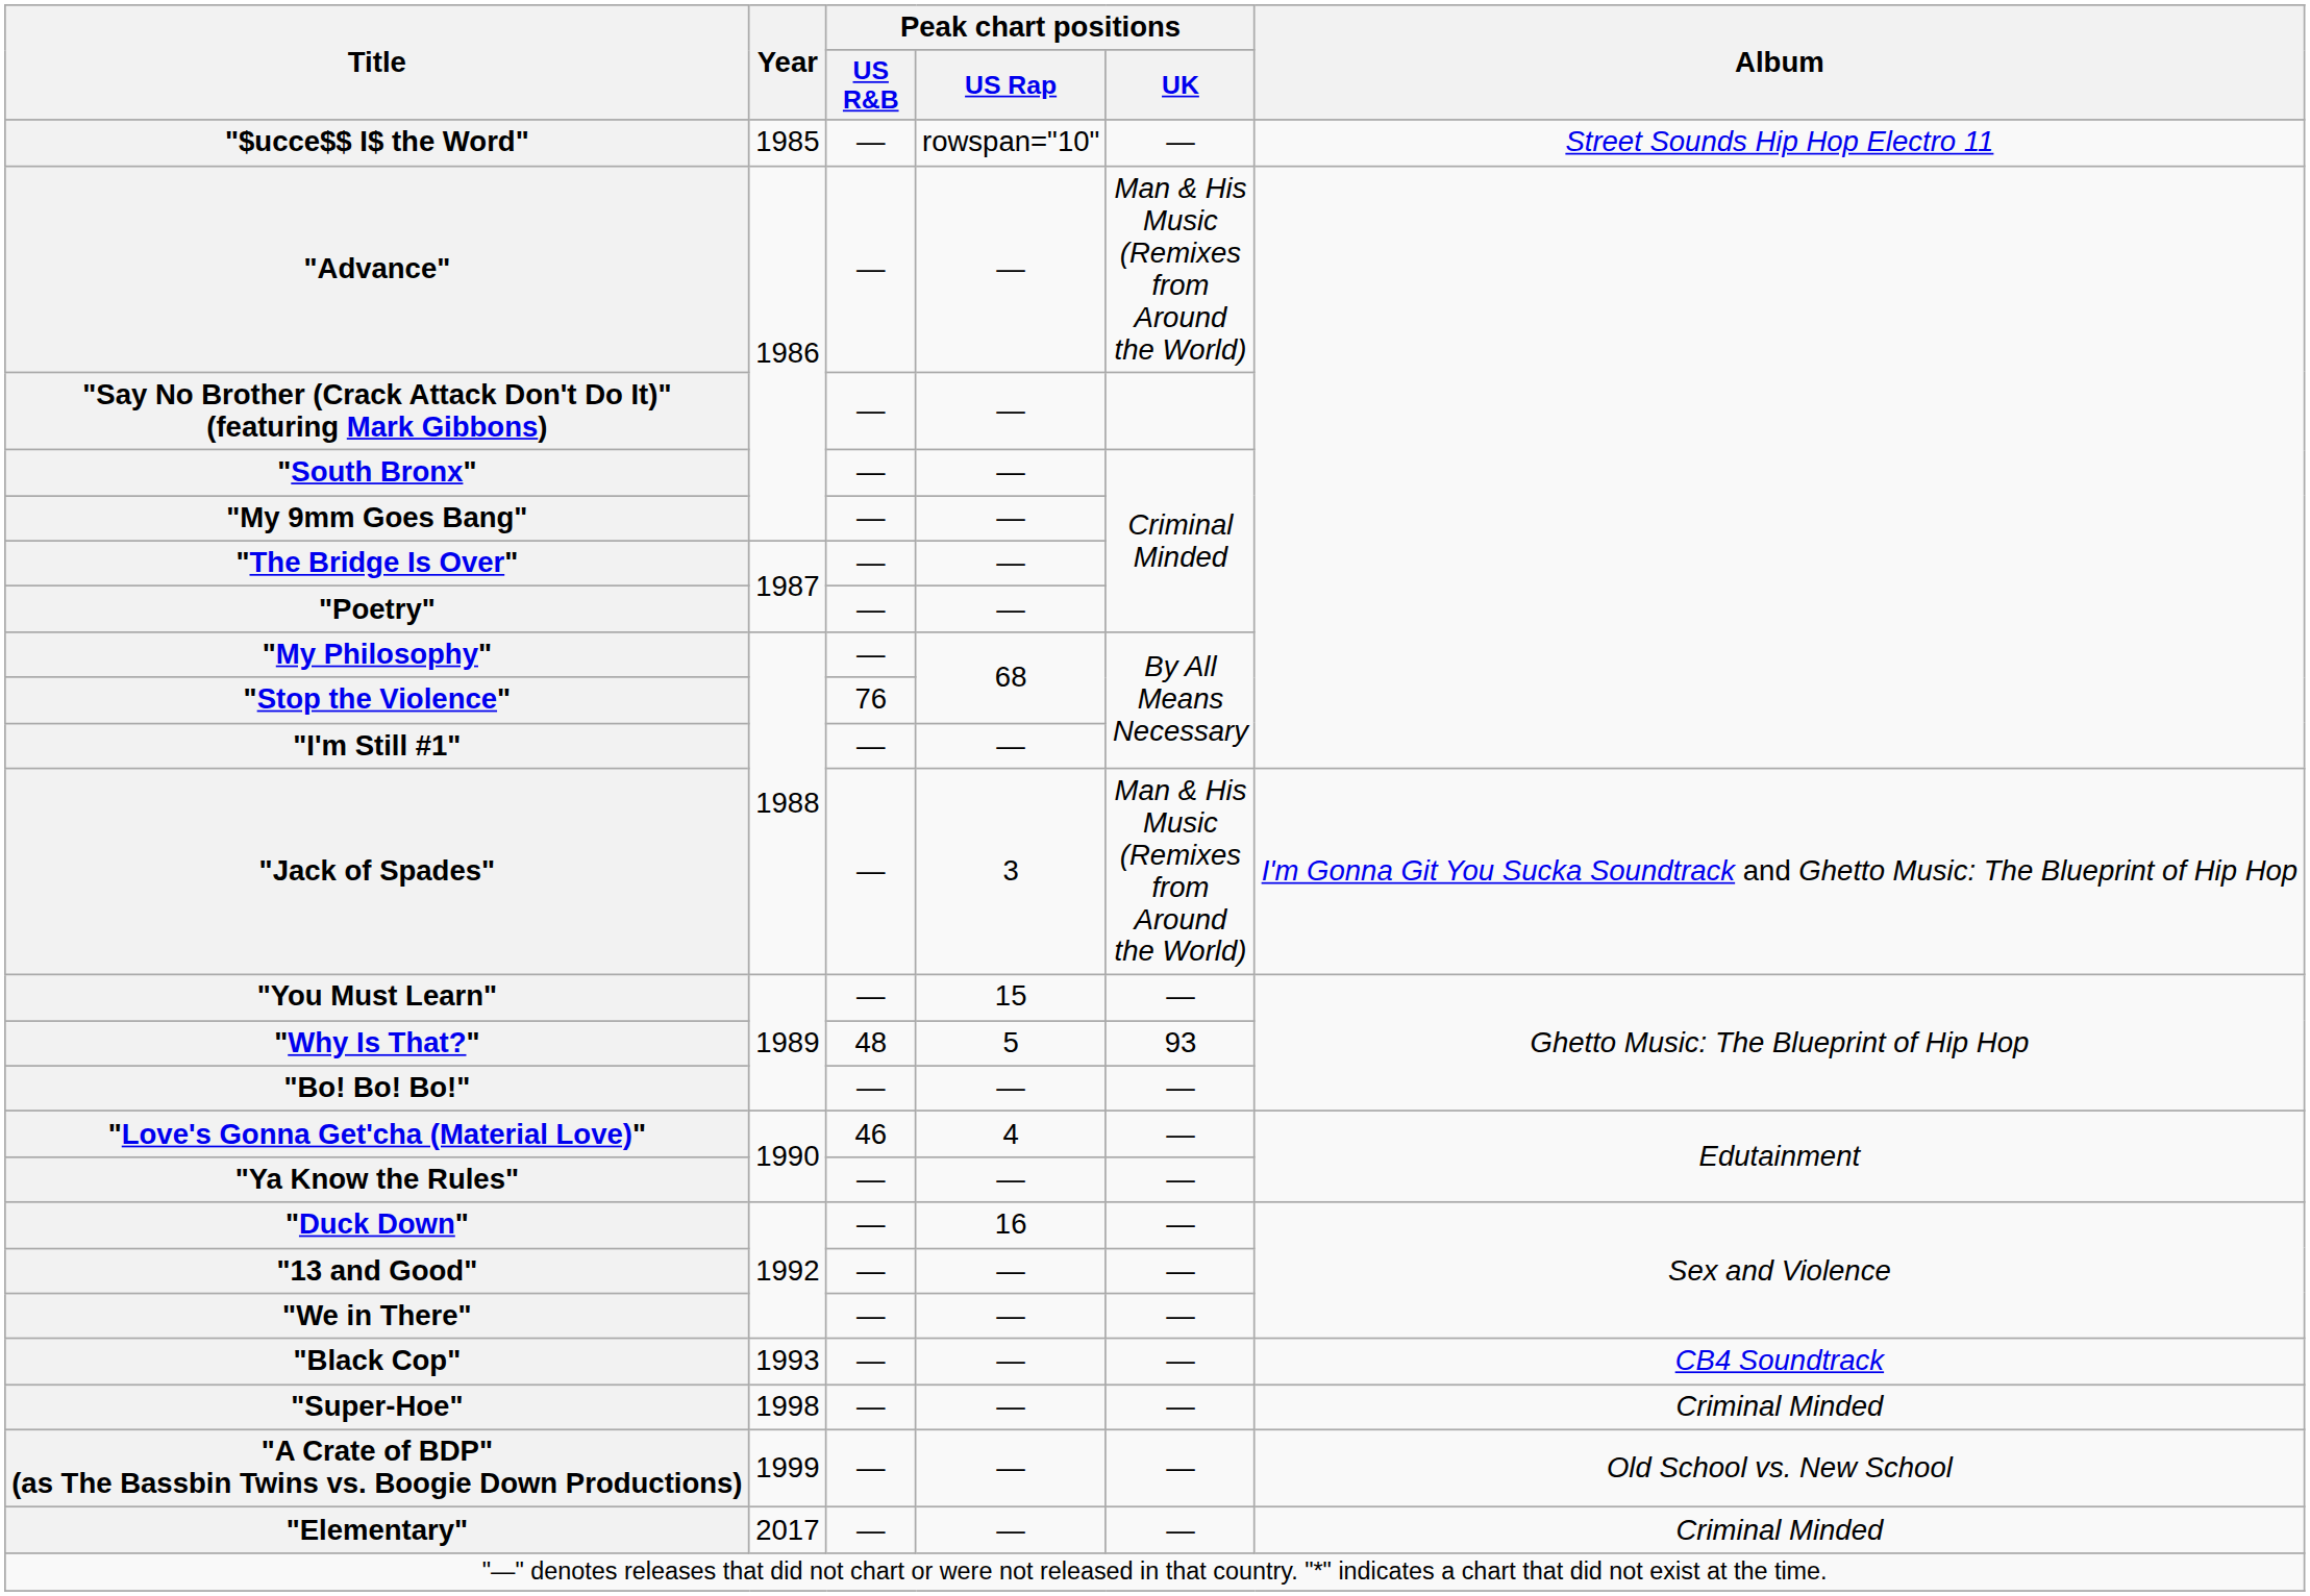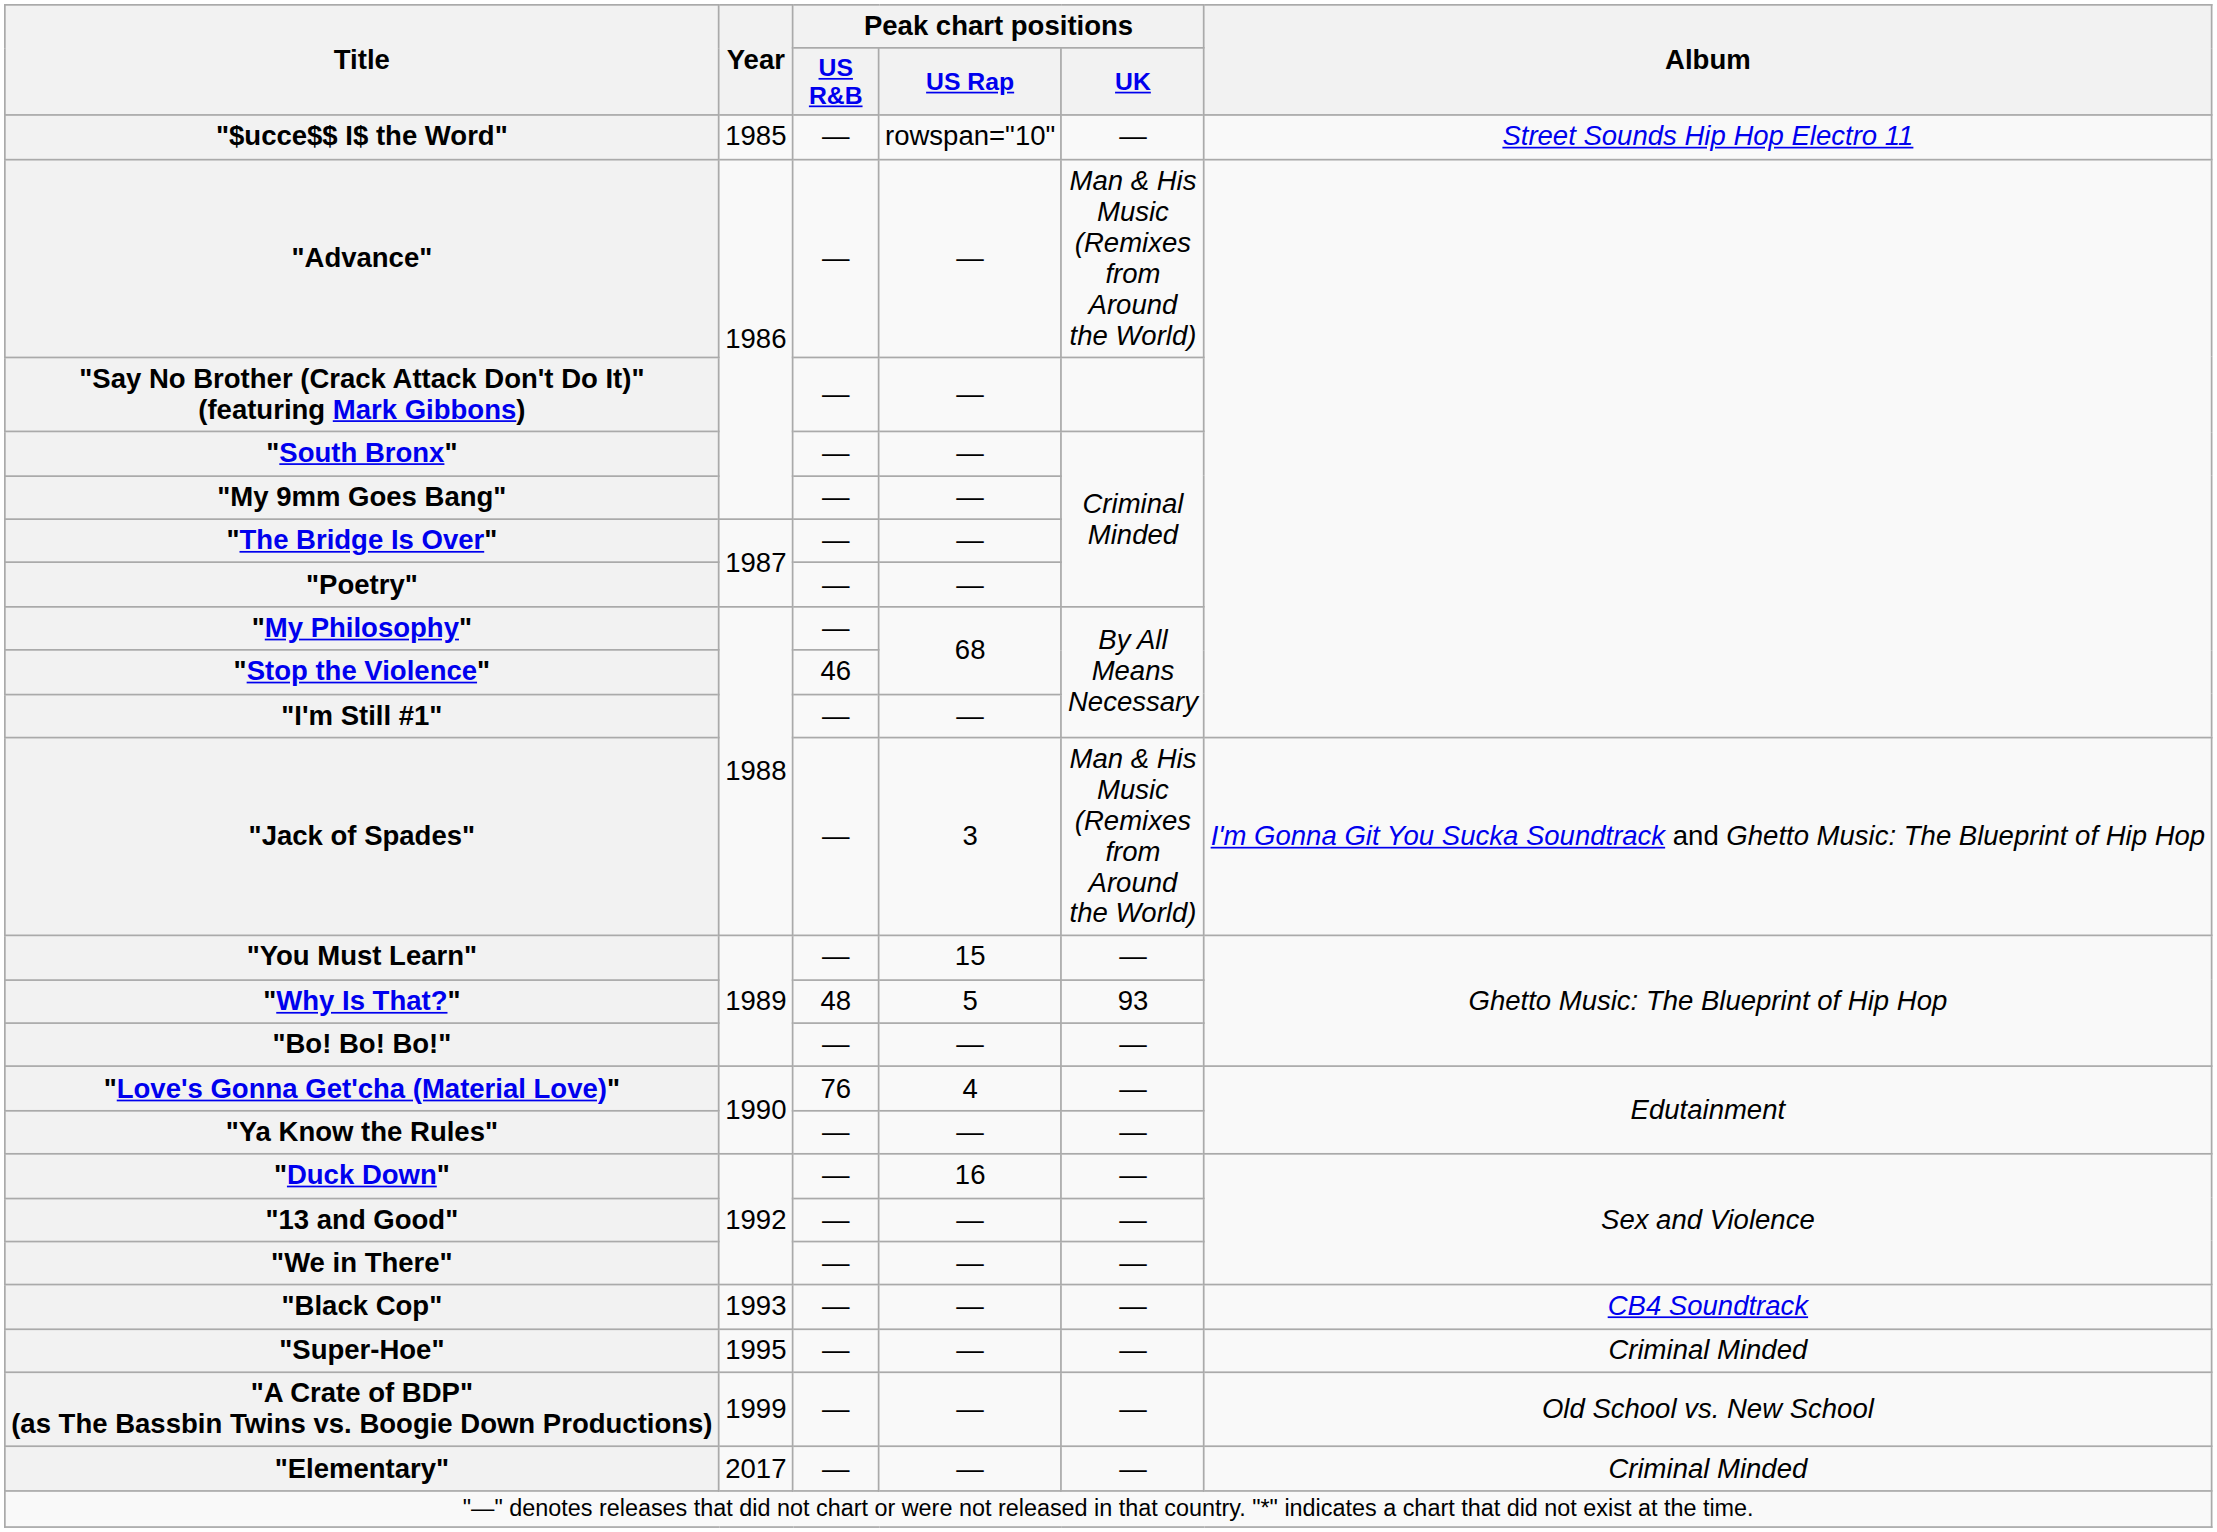"Stop the Violence" | Peak chart positions / US R&B: 76 -> 46
"Love's Gonna Get'cha (Material Love)" | Peak chart positions / US R&B: 46 -> 76
"Super-Hoe" | Year: 1998 -> 1995
